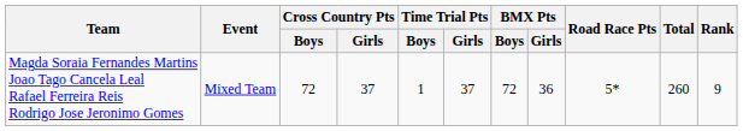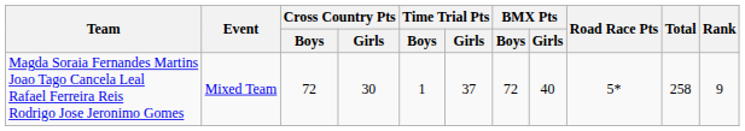row 3 | Cross Country Pts / Girls: 37 -> 30
row 3 | BMX Pts / Girls: 36 -> 40
row 3 | Total: 260 -> 258
